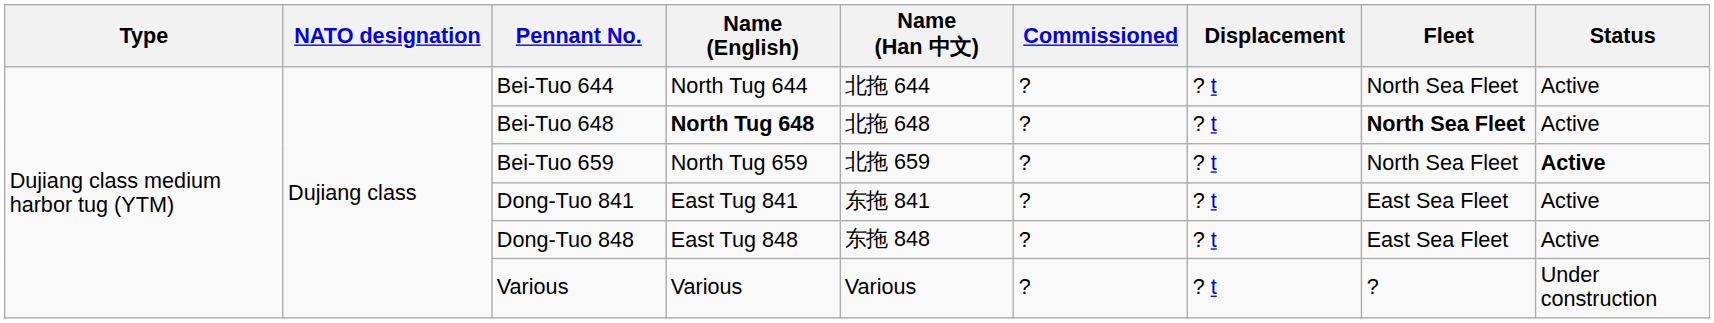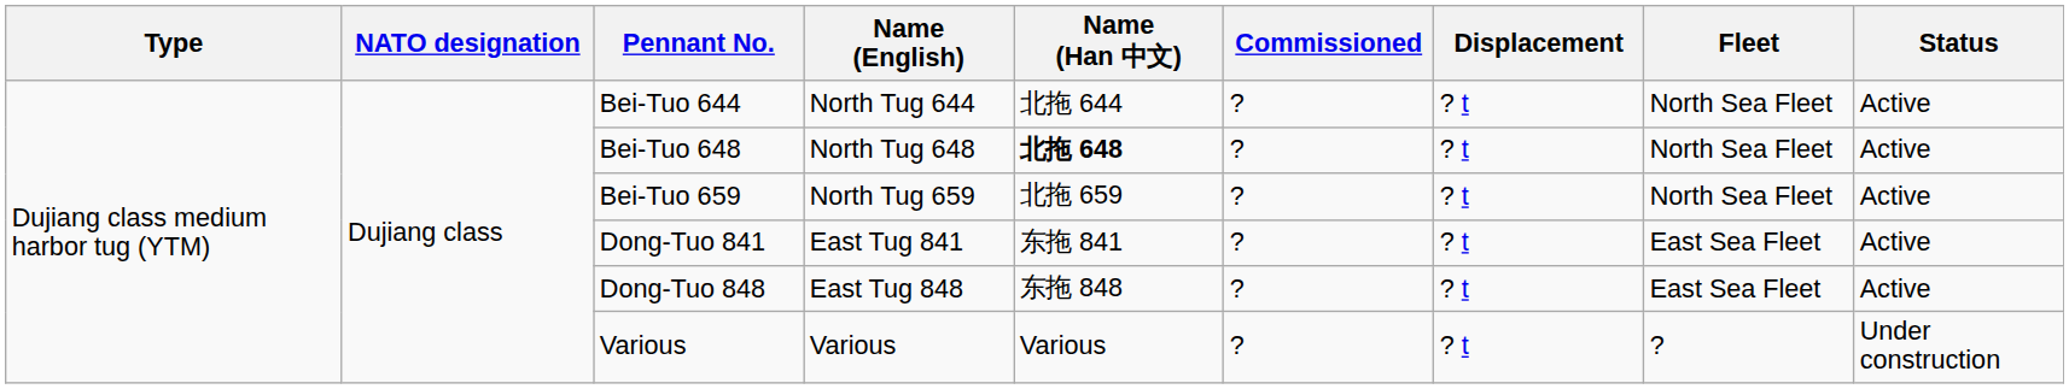Bei-Tuo 648 | Name (English): bold -> normal
Bei-Tuo 648 | Name (Han 中文): normal -> bold
Bei-Tuo 648 | Fleet: bold -> normal
Bei-Tuo 659 | Status: bold -> normal
